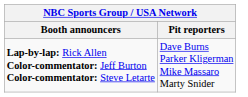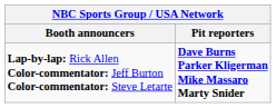row 3 | Pit reporters: normal -> bold
